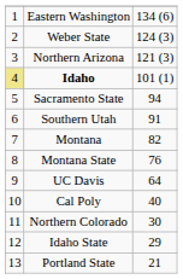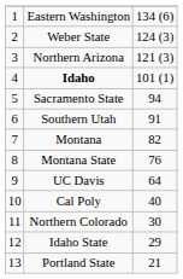Idaho | column 1: khaki background -> no background
